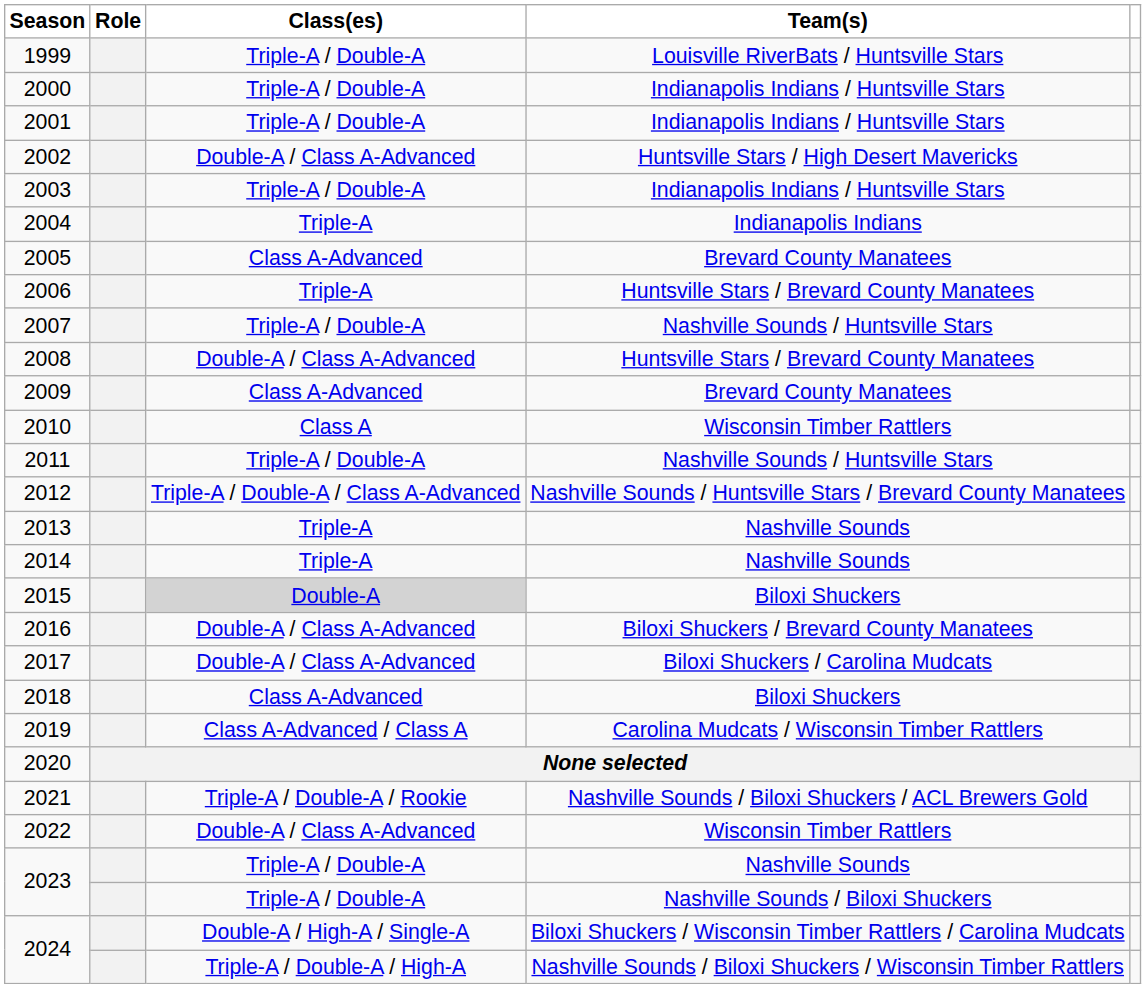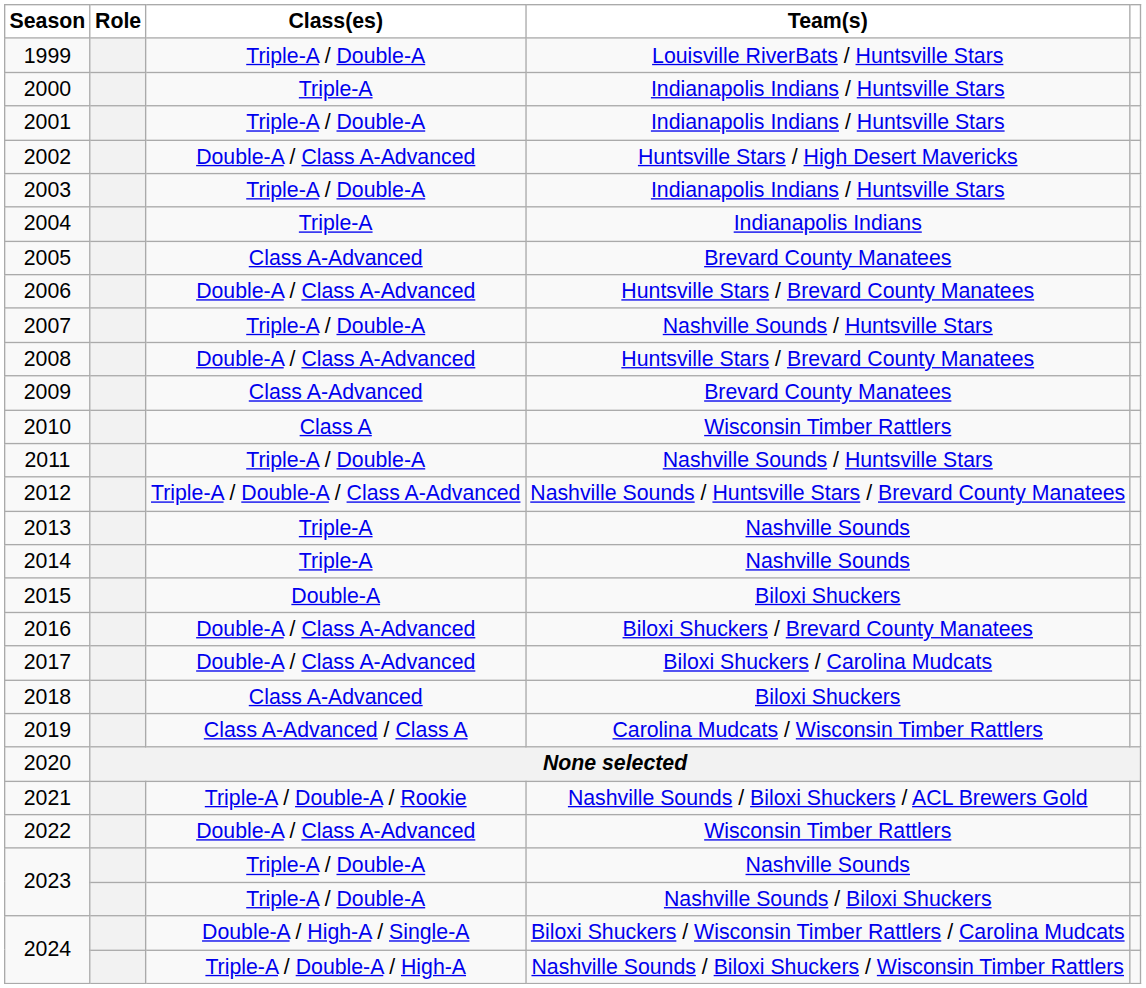2000 | Class(es): Triple-A / Double-A -> Triple-A
2006 | Class(es): Triple-A -> Double-A / Class A-Advanced
2015 | Class(es): lightgrey background -> no background
